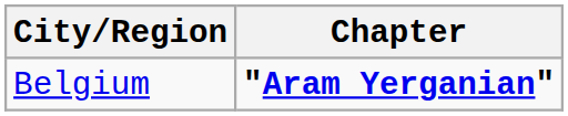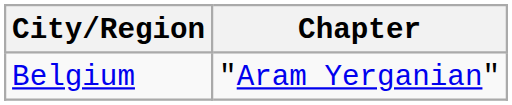Belgium | Chapter: bold -> normal
